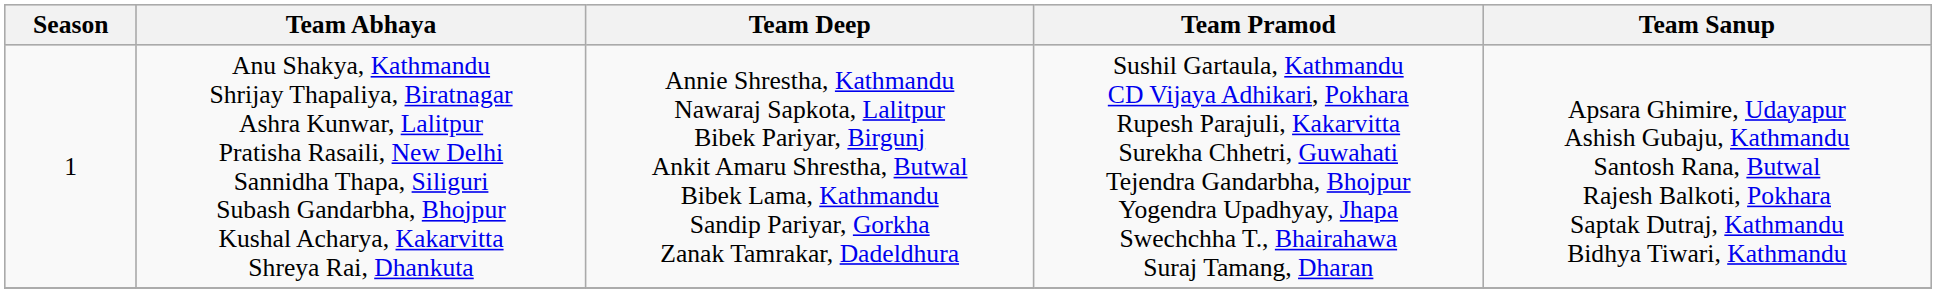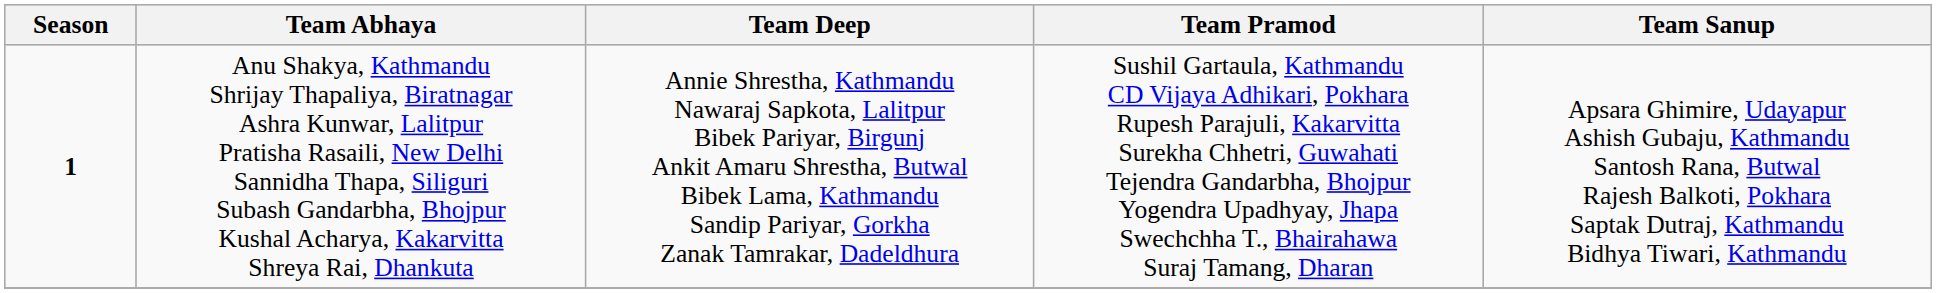row 2 | Season: normal -> bold
